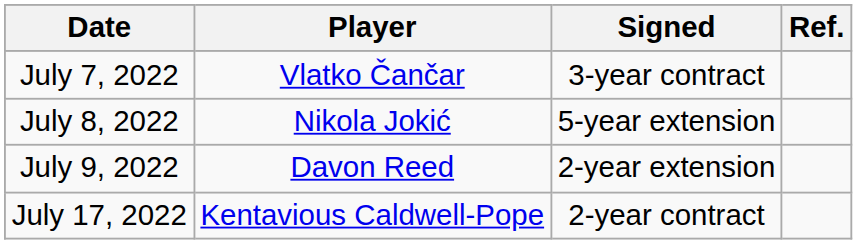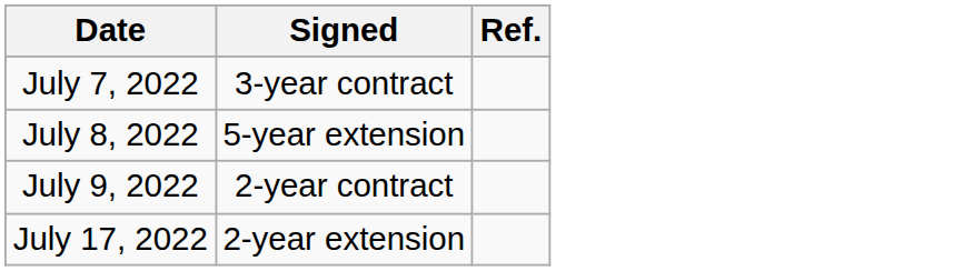- column: Player | Vlatko Čančar | Nikola Jokić | Davon Reed | Kentavious Caldwell-Pope
July 9, 2022 | Signed: 2-year extension -> 2-year contract
July 17, 2022 | Signed: 2-year contract -> 2-year extension
